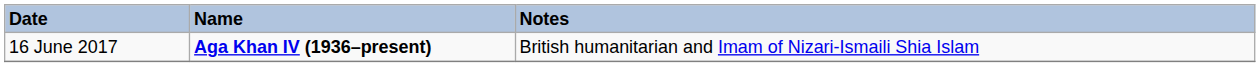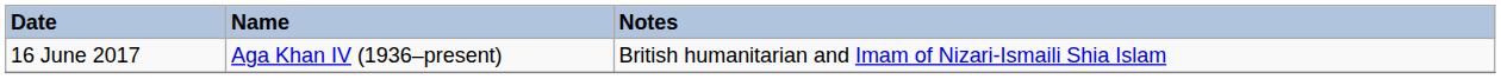16 June 2017 | Name: bold -> normal
